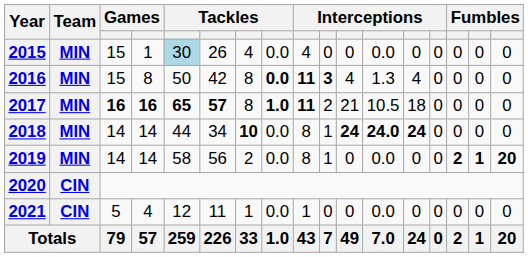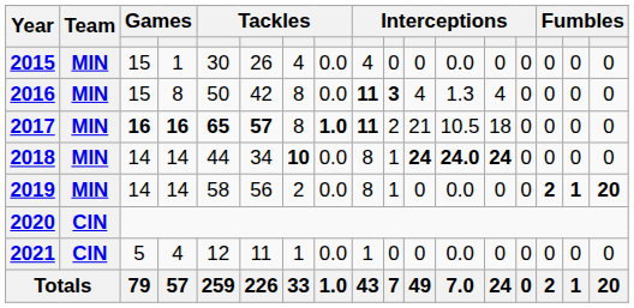2015 | column 5: lightblue background -> no background
2016 | column 8: bold -> normal
